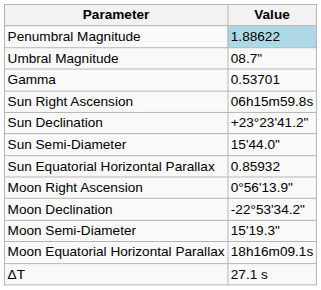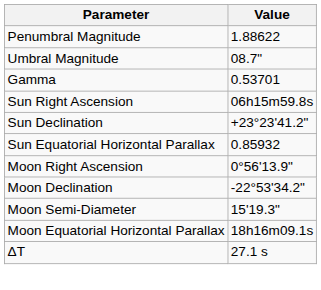Penumbral Magnitude | Value: lightblue background -> no background
- row: Sun Semi-Diameter | 15'44.0"
